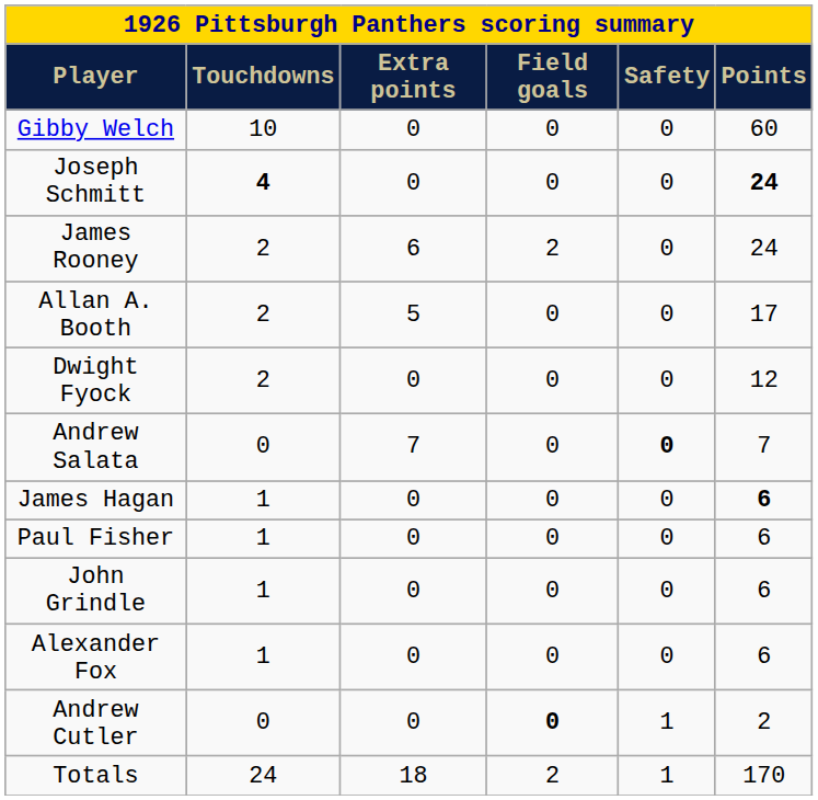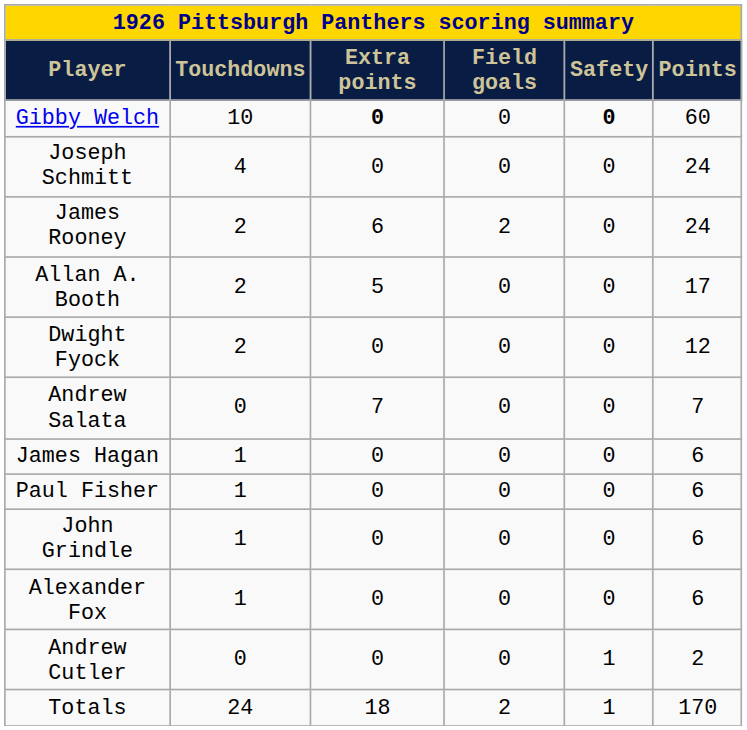Gibby Welch | Extra points: normal -> bold
Gibby Welch | Safety: normal -> bold
Joseph Schmitt | Touchdowns: bold -> normal
Joseph Schmitt | Points: bold -> normal
Andrew Salata | Safety: bold -> normal
James Hagan | Points: bold -> normal
Andrew Cutler | Field goals: bold -> normal
